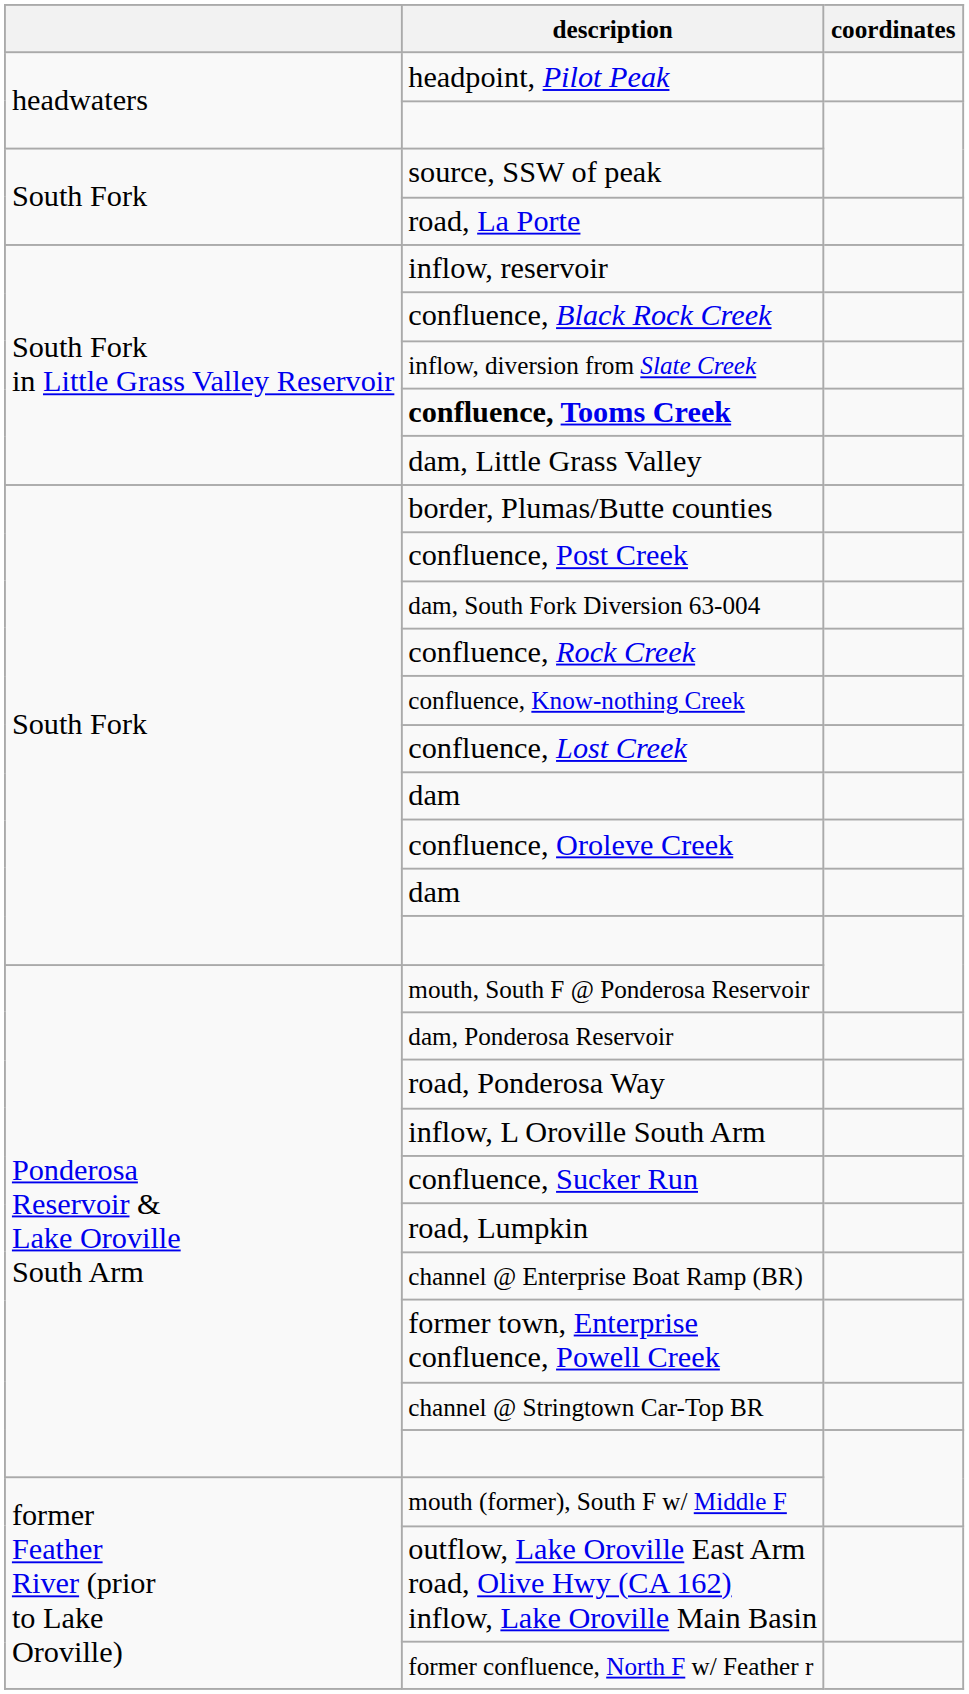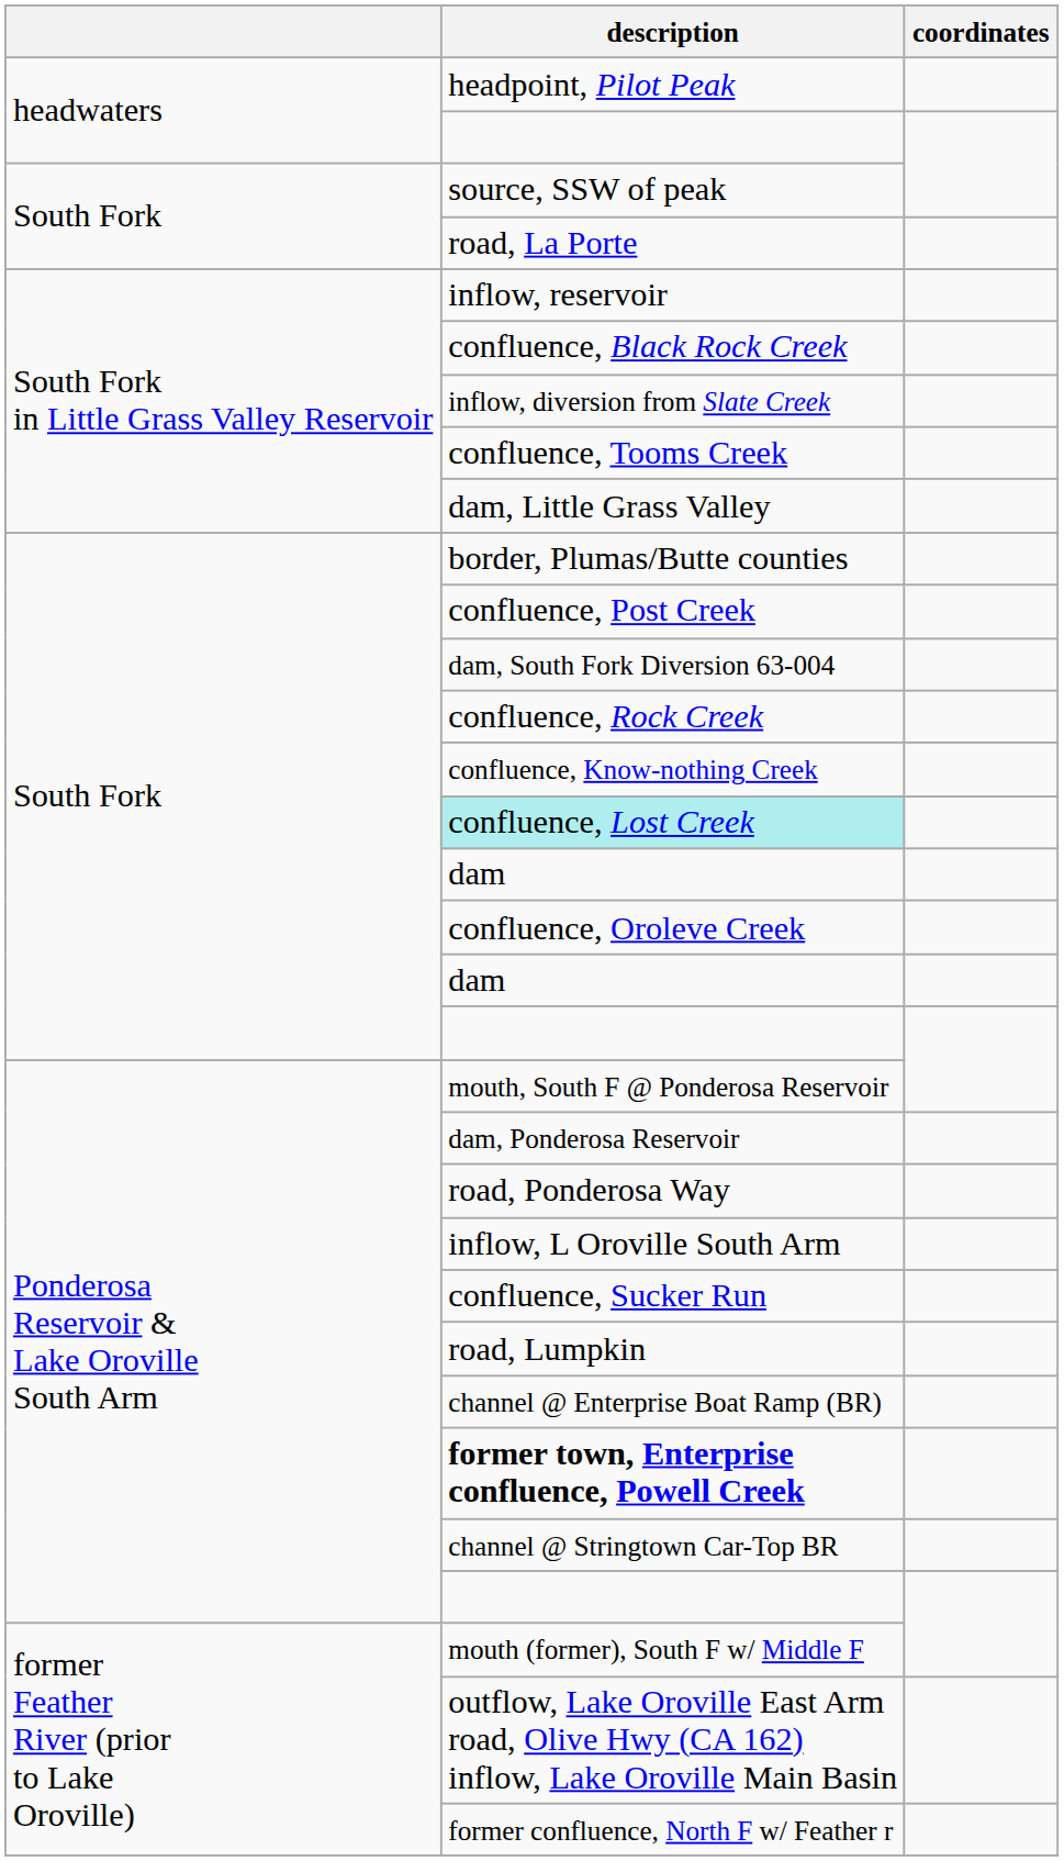confluence, Tooms Creek | description: bold -> normal
confluence, Lost Creek | description: no background -> paleturquoise background
former town, Enterprise confluence, Powell Creek | description: normal -> bold
